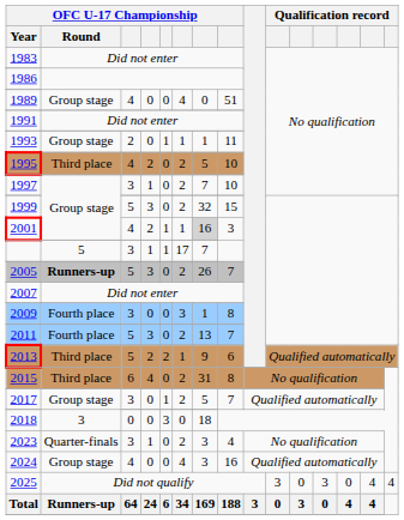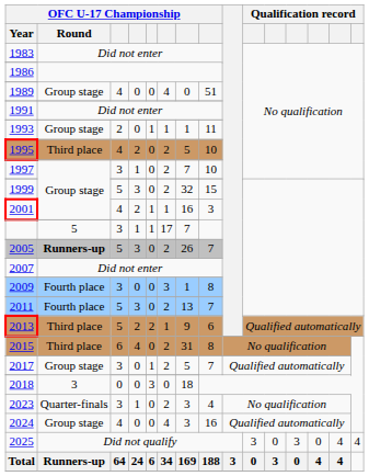2001 | column 7: lightgrey background -> no background
